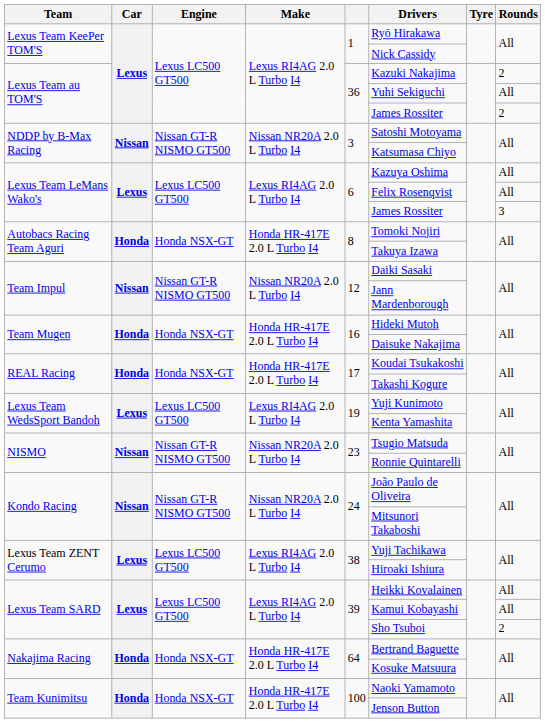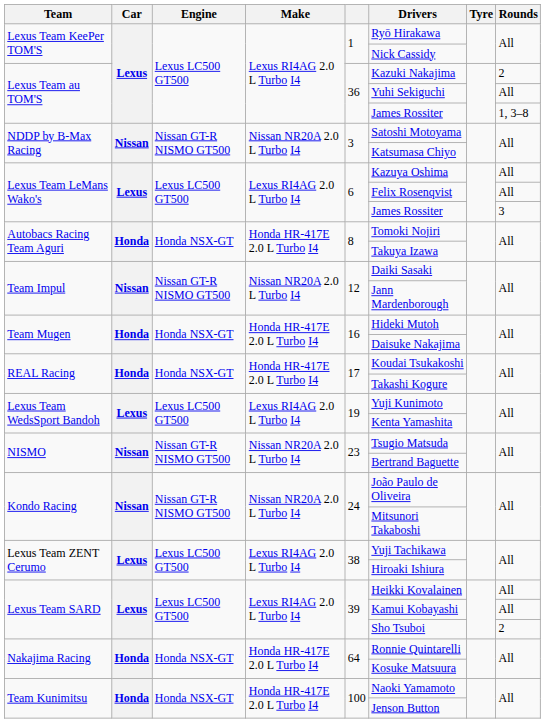row 6 | Rounds: 2 -> 1, 3–8
row 23 | Drivers: Ronnie Quintarelli -> Bertrand Baguette
row 31 | Drivers: Bertrand Baguette -> Ronnie Quintarelli
